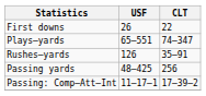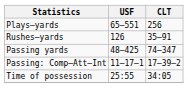- row: First downs | 26 | 22
Plays–yards | CLT: 74–347 -> 256
Passing yards | CLT: 256 -> 74–347
+ row: Time of possession | 25:55 | 34:05
